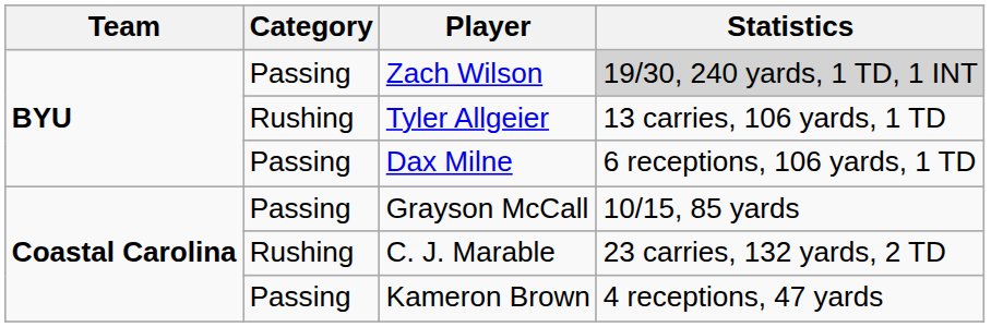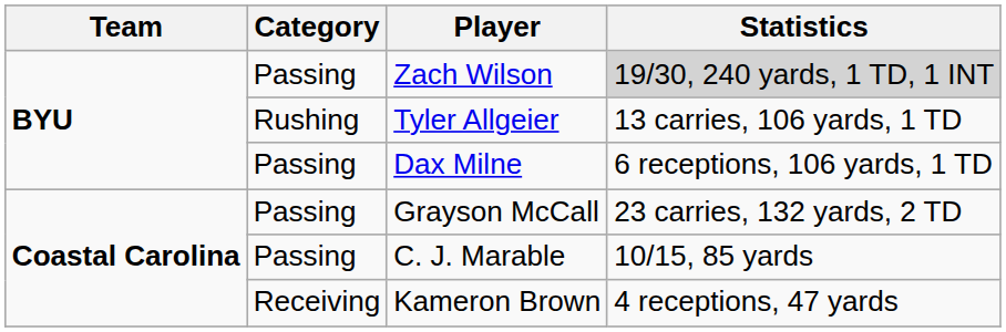Grayson McCall | Statistics: 10/15, 85 yards -> 23 carries, 132 yards, 2 TD
C. J. Marable | Category: Rushing -> Passing
C. J. Marable | Statistics: 23 carries, 132 yards, 2 TD -> 10/15, 85 yards
Kameron Brown | Category: Passing -> Receiving
